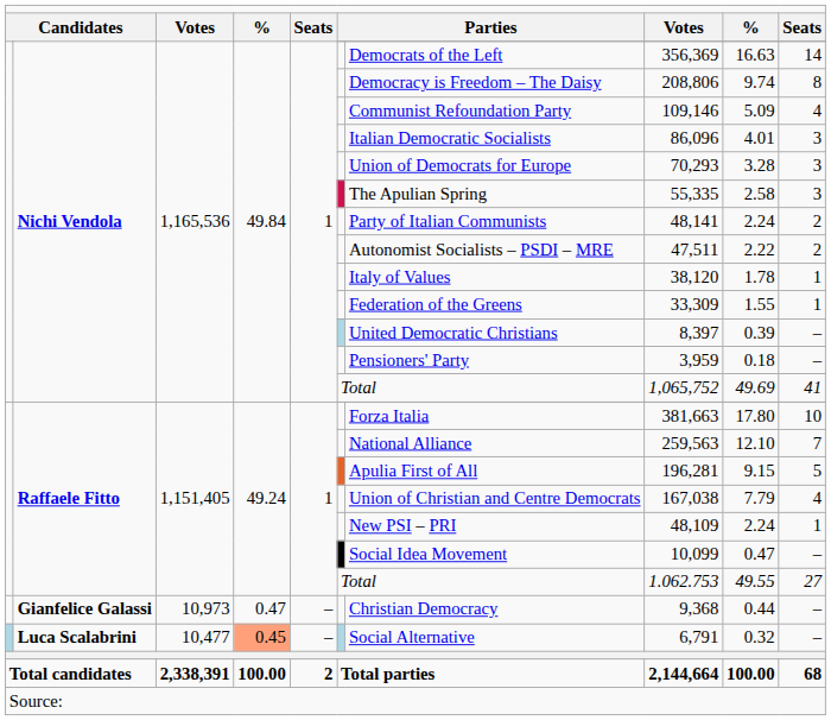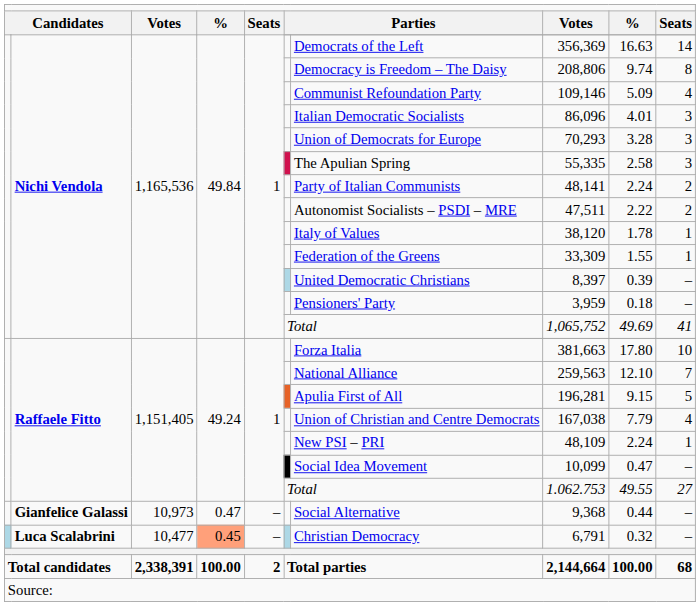Gianfelice Galassi | column 7: Christian Democracy -> Social Alternative
Luca Scalabrini | column 7: Social Alternative -> Christian Democracy
